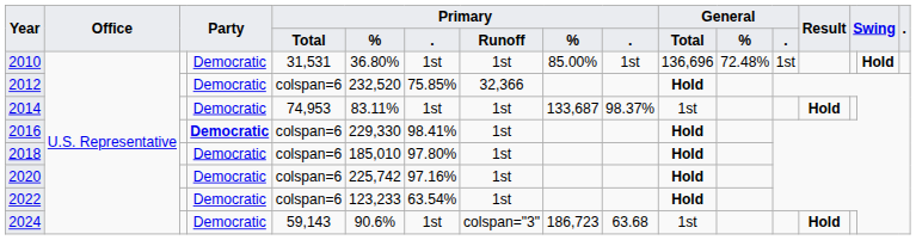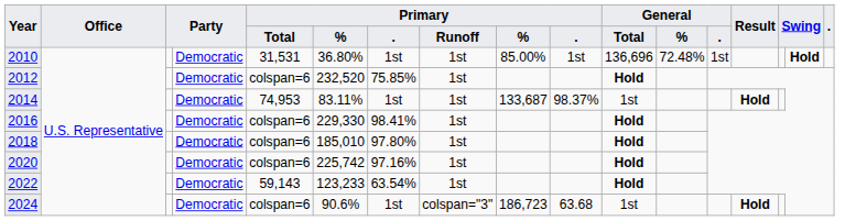2012 | Primary / Runoff: 32,366 -> 1st
2016 | column 4: bold -> normal
2022 | Primary / Total: colspan=6 -> 59,143
2024 | Primary / Total: 59,143 -> colspan=6
